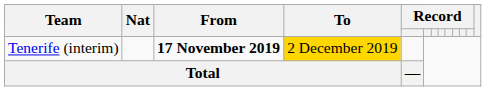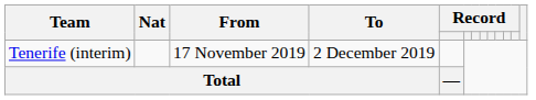Tenerife (interim) | From: bold -> normal
Tenerife (interim) | To: gold background -> no background
